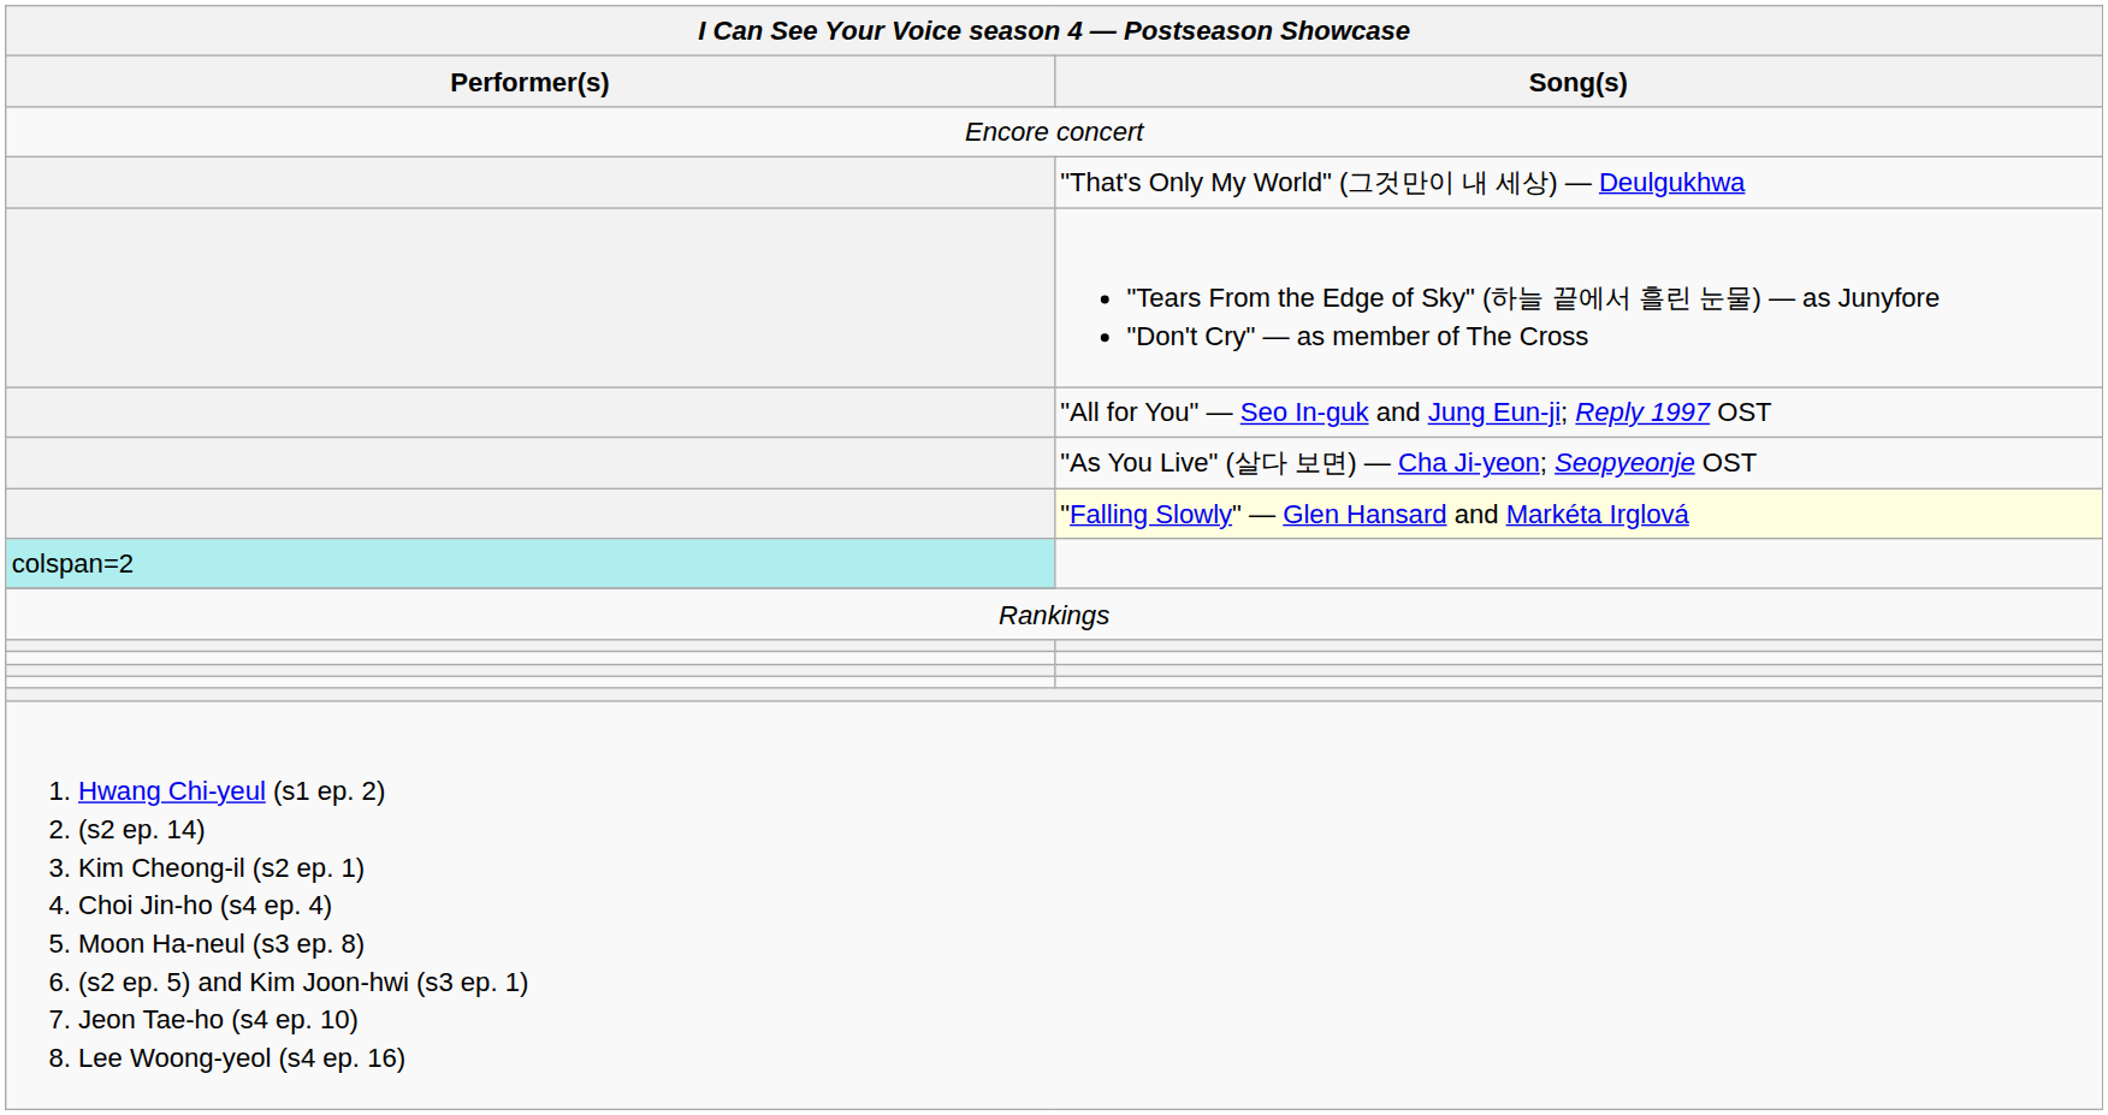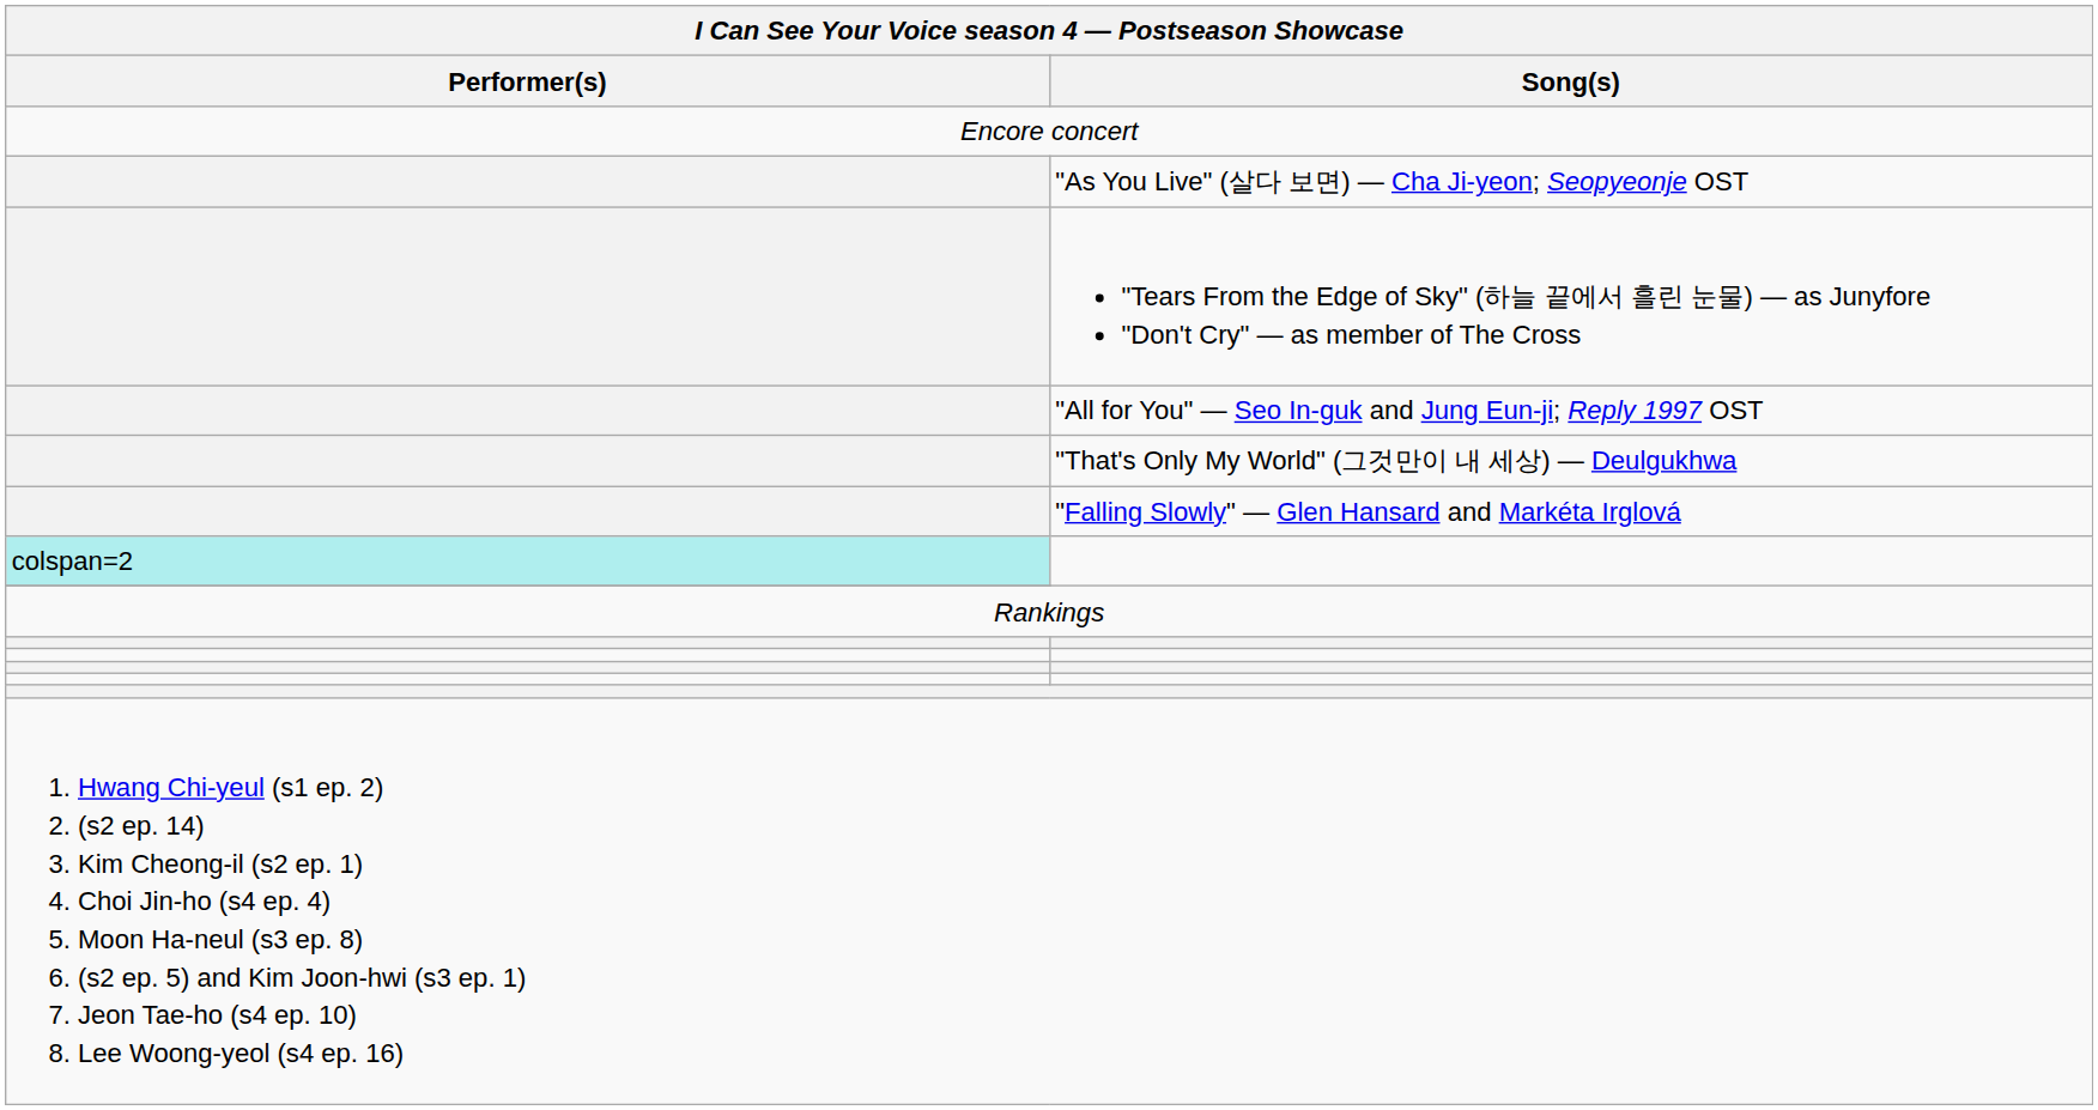row 4 | Song(s): "That's Only My World" (그것만이 내 세상) — Deulgukhwa -> "As You Live" (살다 보면) — Cha Ji-yeon; Seopyeonje OST
row 7 | Song(s): "As You Live" (살다 보면) — Cha Ji-yeon; Seopyeonje OST -> "That's Only My World" (그것만이 내 세상) — Deulgukhwa
row 8 | Song(s): lightyellow background -> no background
